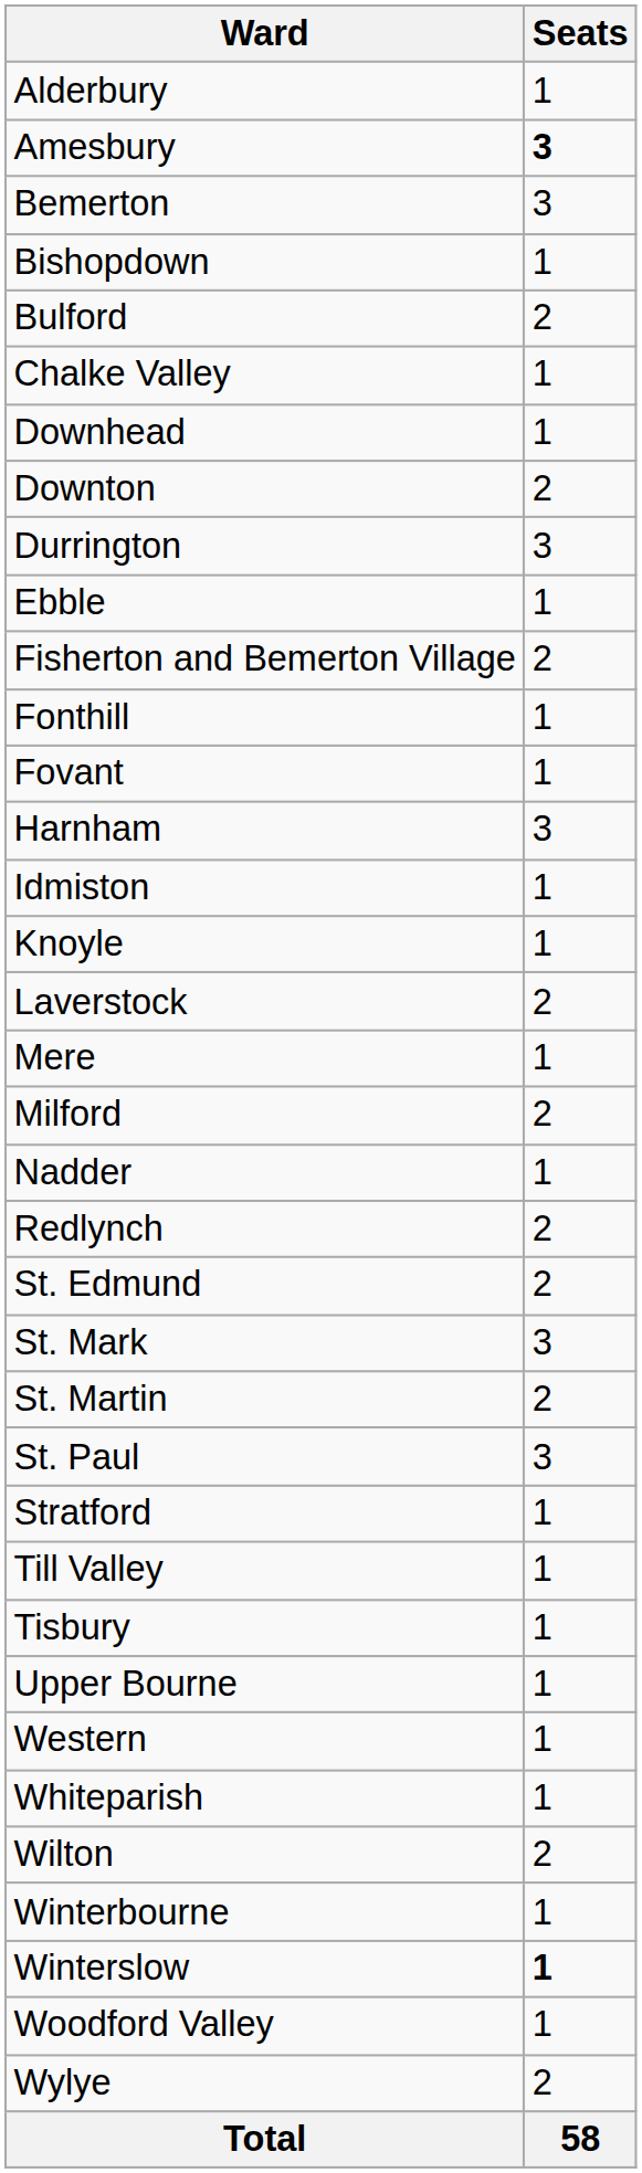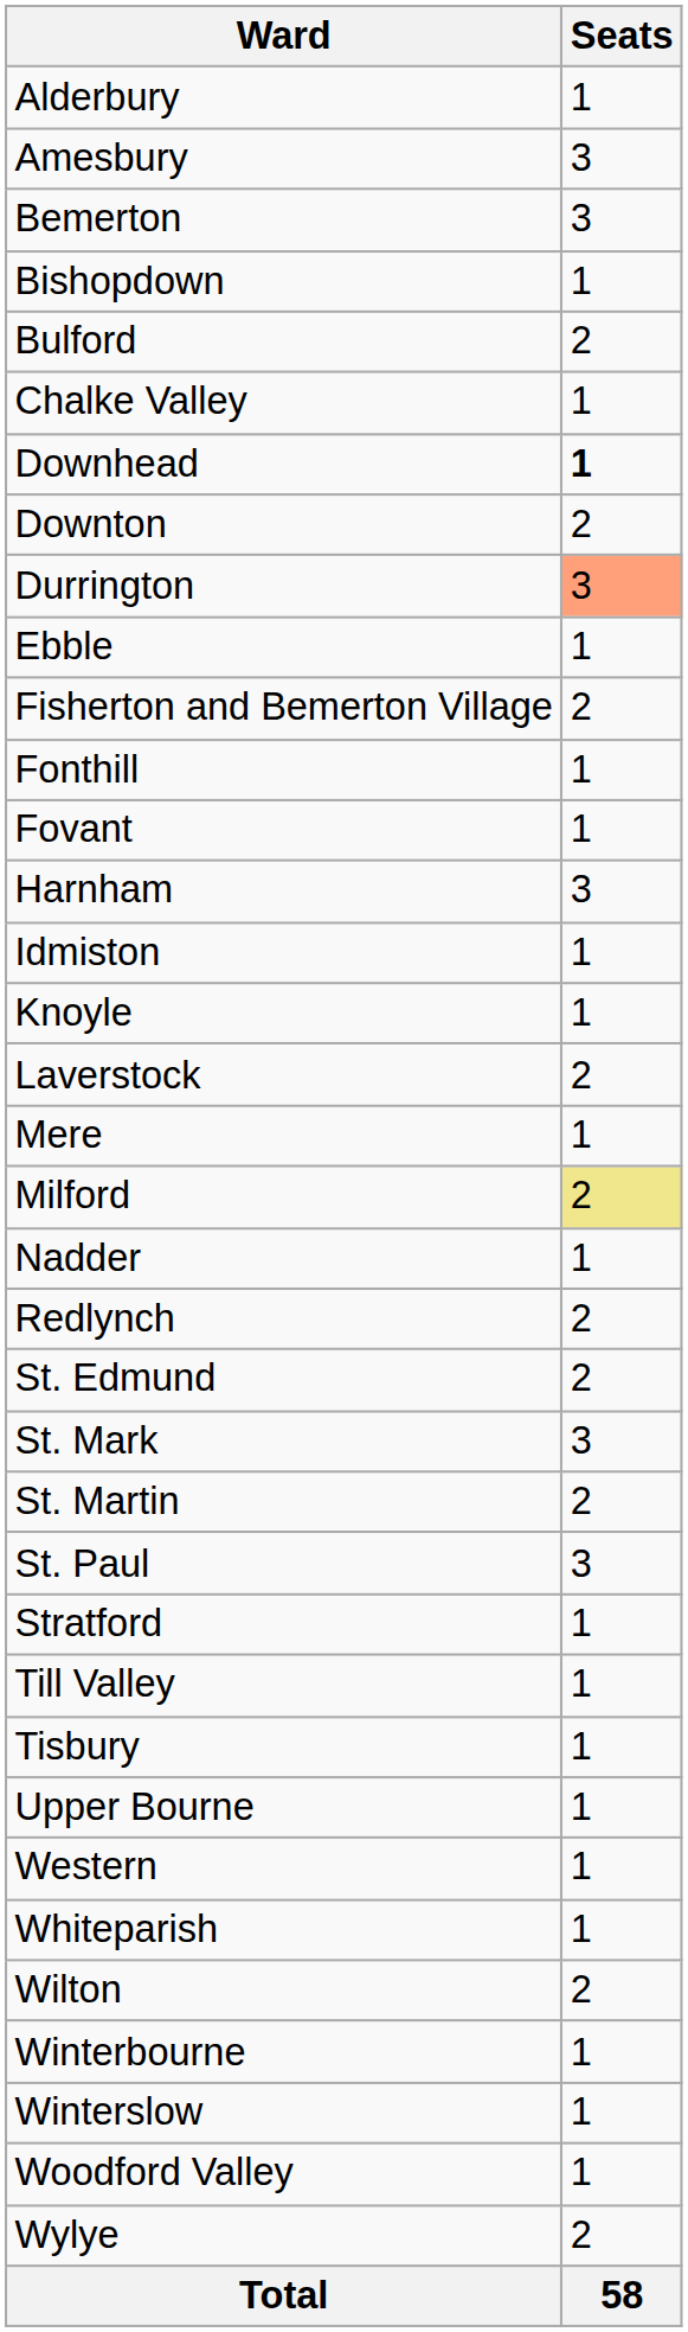Amesbury | Seats: bold -> normal
Downhead | Seats: normal -> bold
Durrington | Seats: no background -> lightsalmon background
Milford | Seats: no background -> khaki background
Winterslow | Seats: bold -> normal
